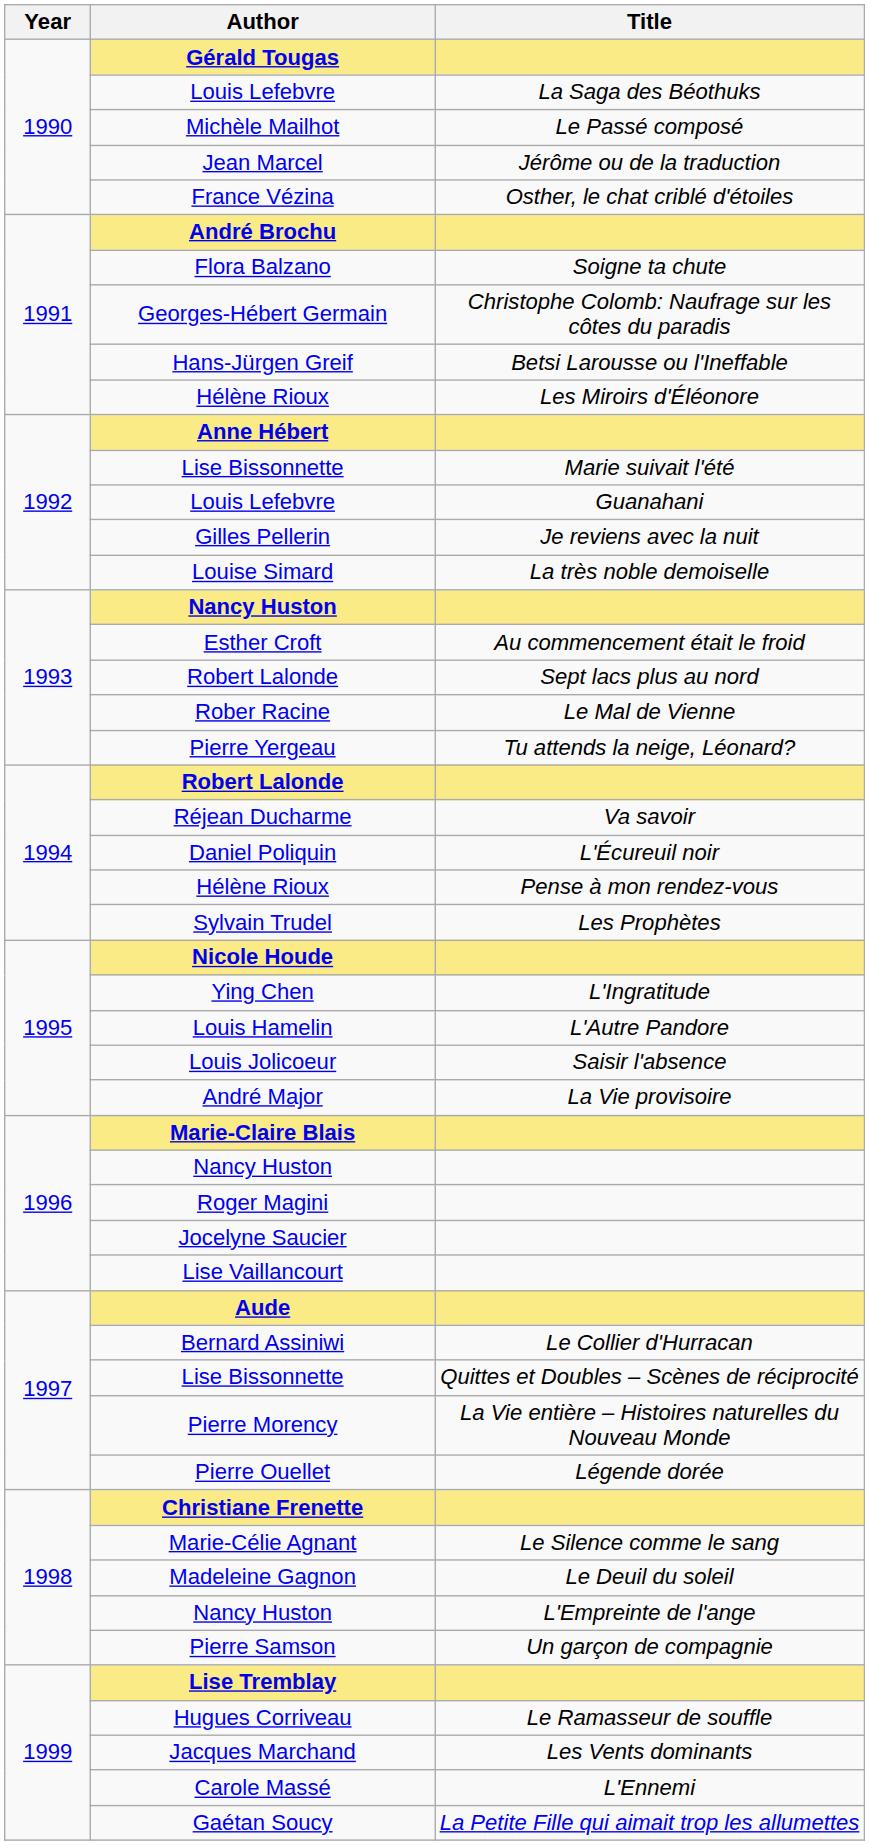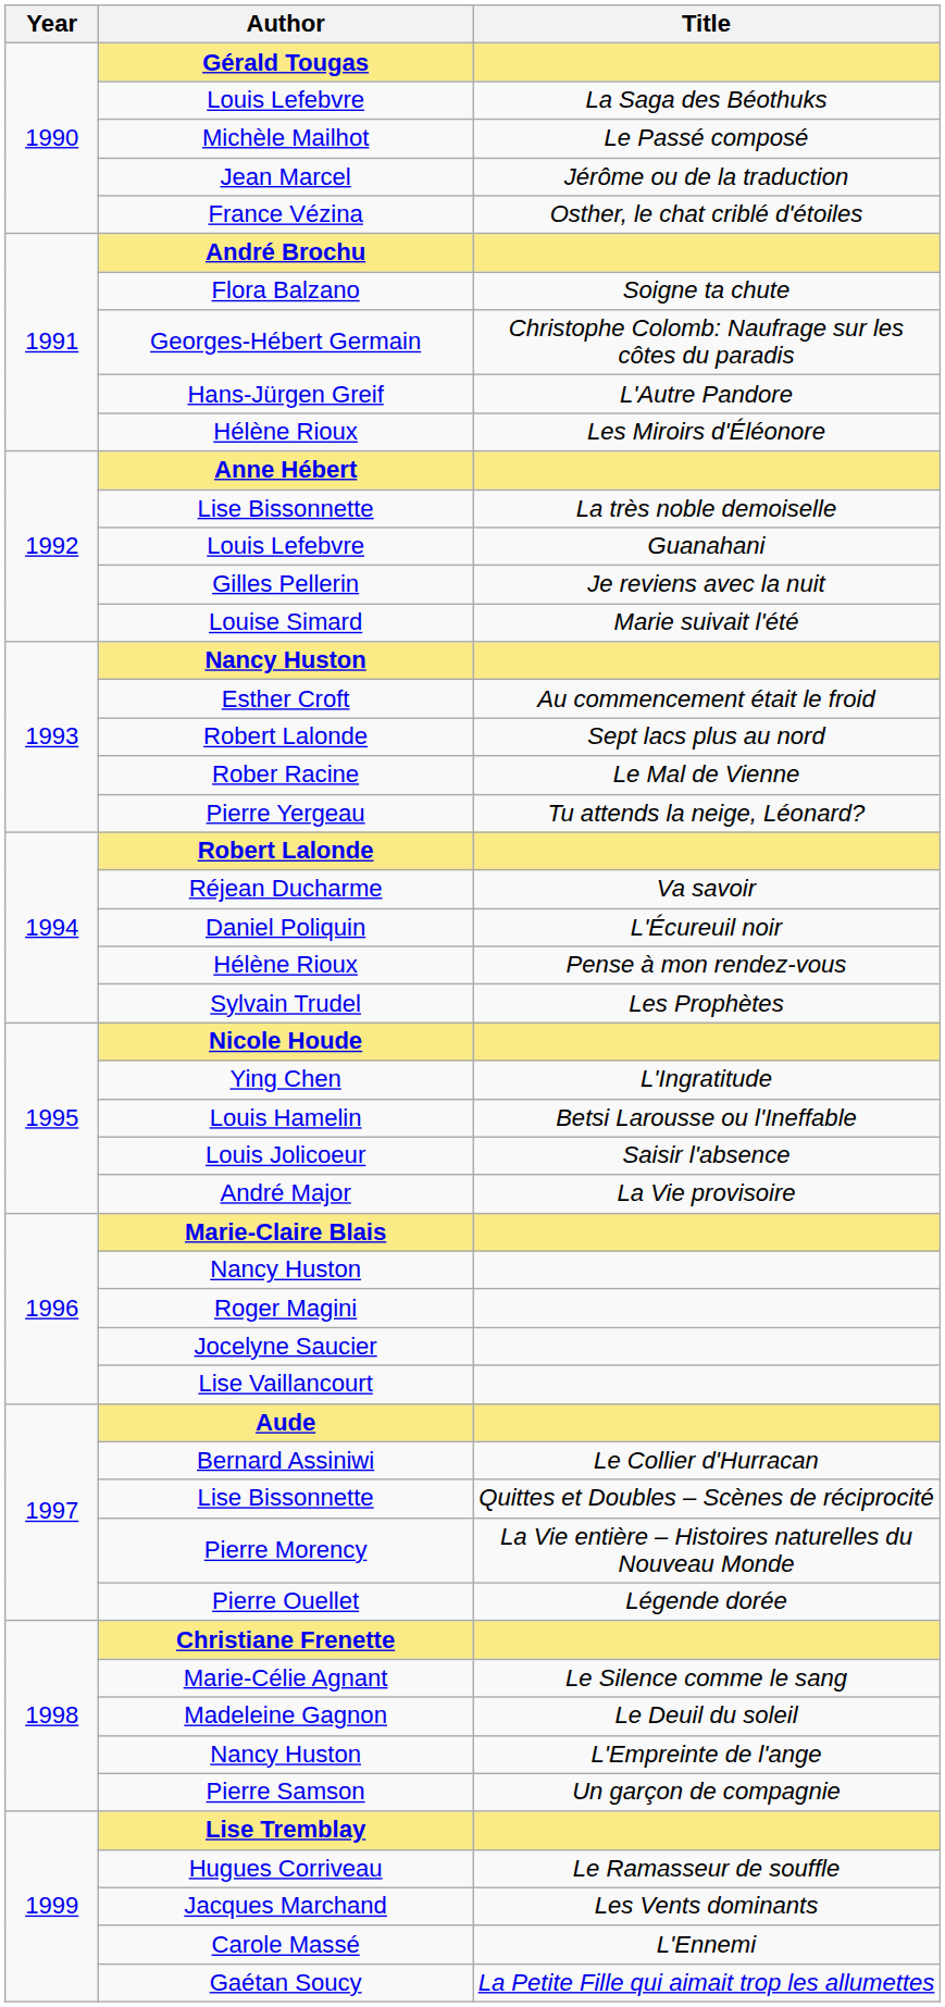Hans-Jürgen Greif | Title: Betsi Larousse ou l'Ineffable -> L'Autre Pandore
1992 / Lise Bissonnette | Title: Marie suivait l'été -> La très noble demoiselle
Louise Simard | Title: La très noble demoiselle -> Marie suivait l'été
Louis Hamelin | Title: L'Autre Pandore -> Betsi Larousse ou l'Ineffable
